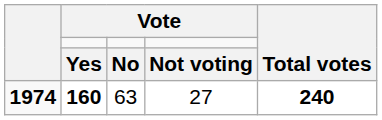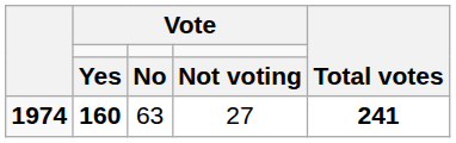1974 | Total votes: 240 -> 241
